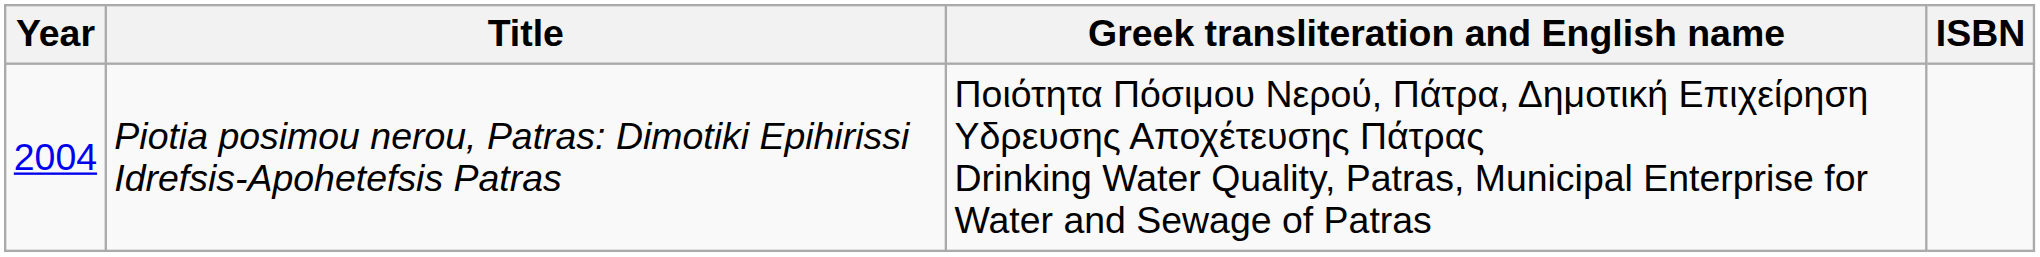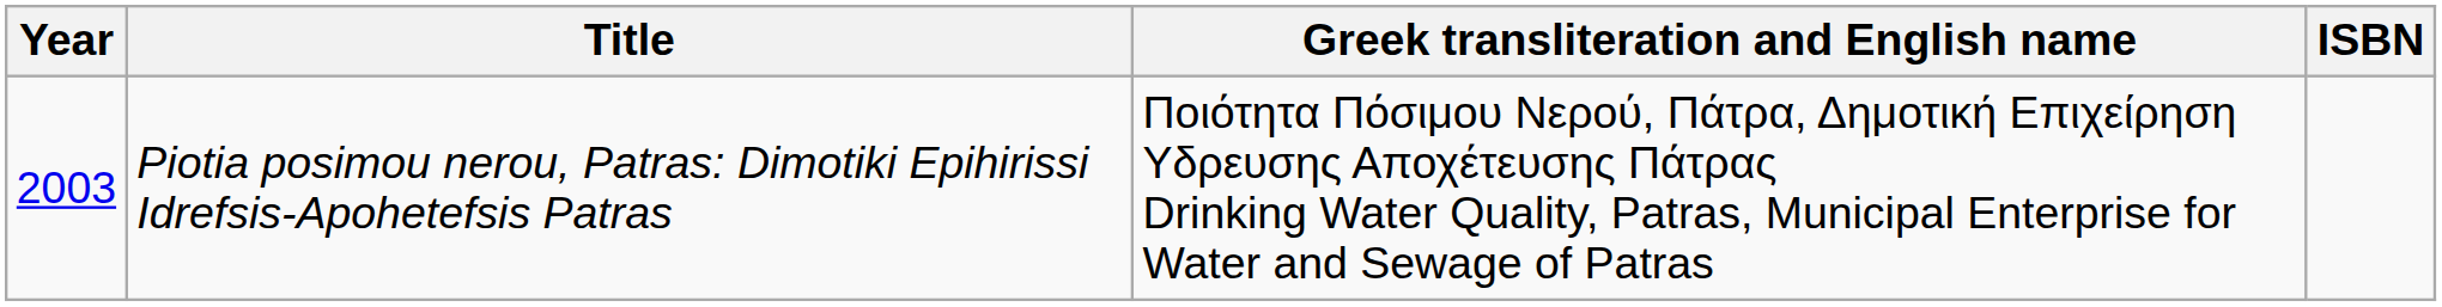row 2 | Year: 2004 -> 2003
